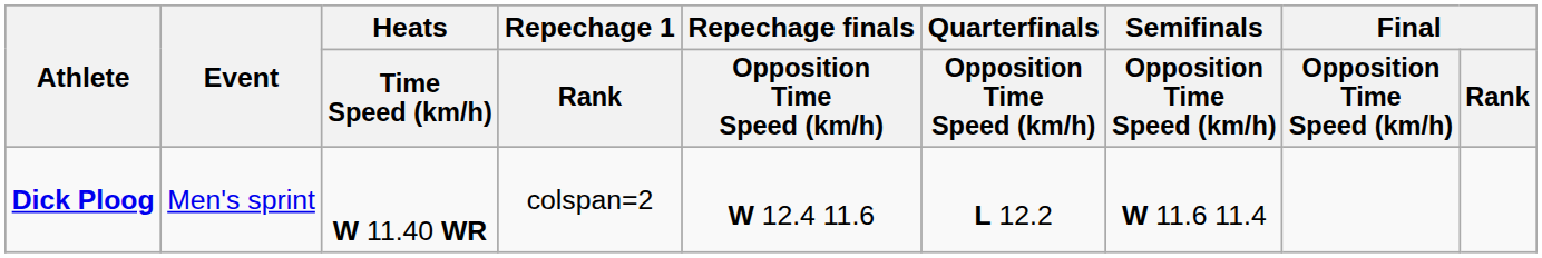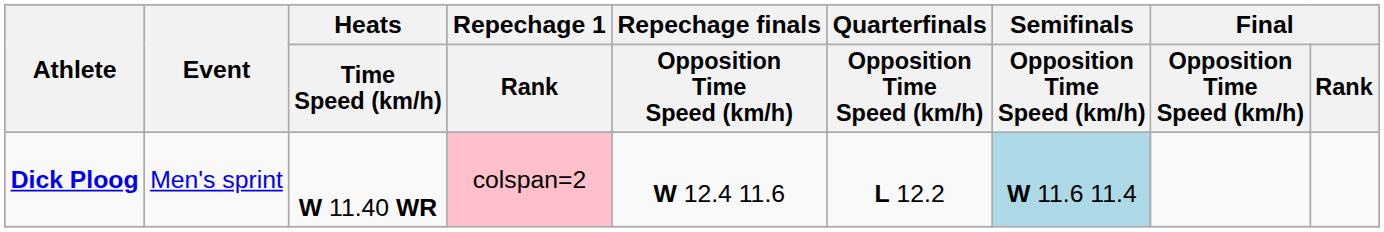Dick Ploog | Repechage 1 / Rank: no background -> pink background
Dick Ploog | Semifinals / Opposition Time Speed (km/h): no background -> lightblue background
